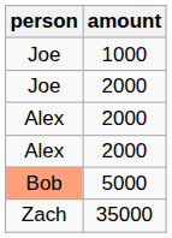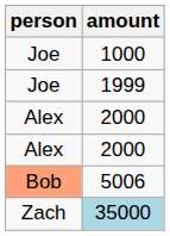row 3 | amount: 2000 -> 1999
row 6 | amount: 5000 -> 5006
row 7 | amount: no background -> lightblue background
